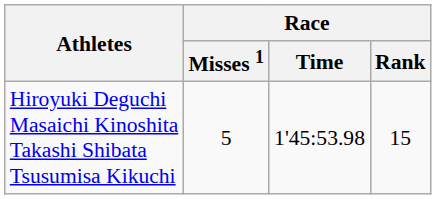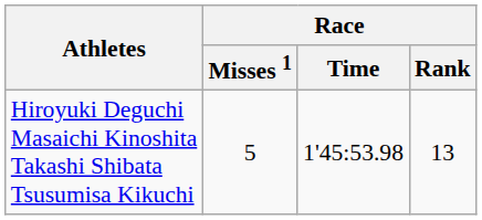row 3 | Race / Rank: 15 -> 13
